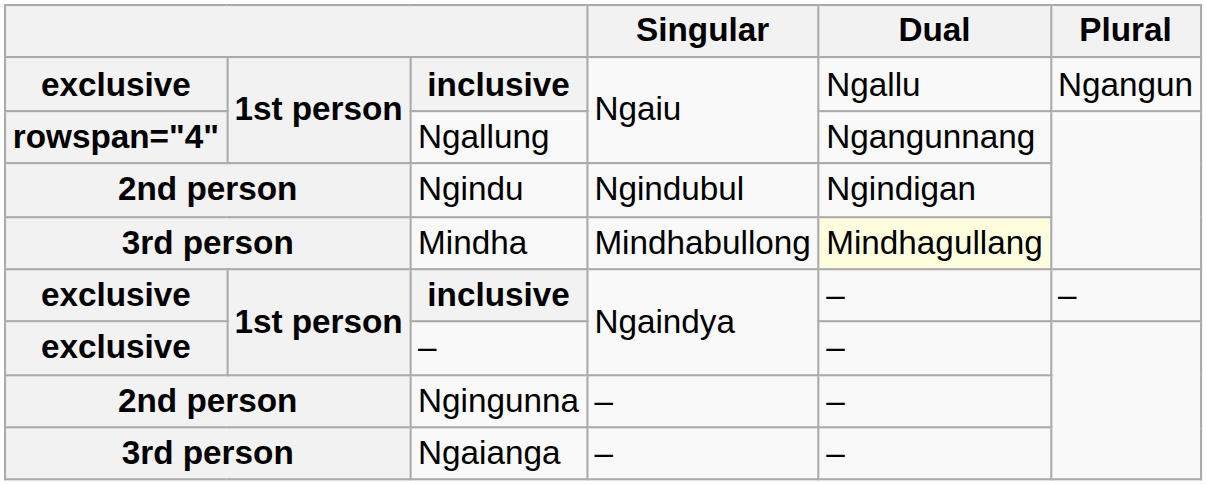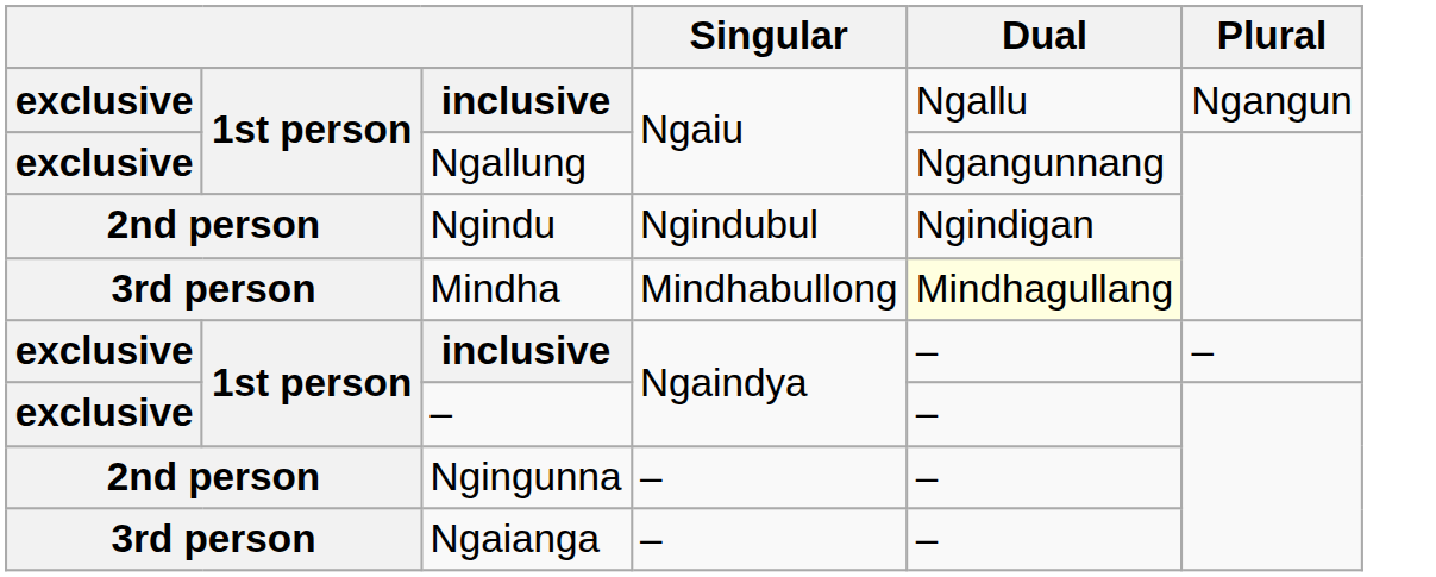Ngallung | column 1: rowspan="4" -> exclusive
